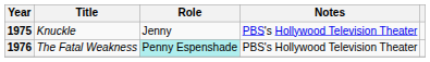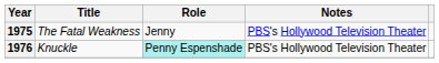1975 | Title: Knuckle -> The Fatal Weakness
1976 | Title: The Fatal Weakness -> Knuckle
